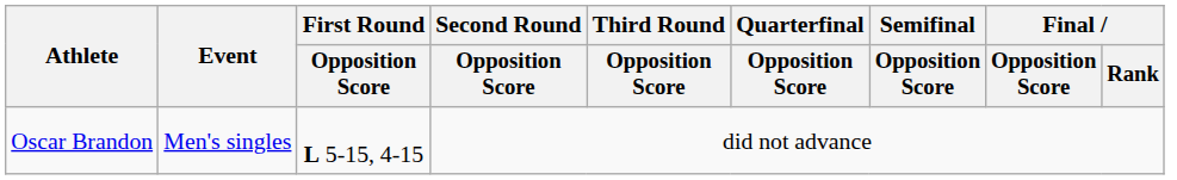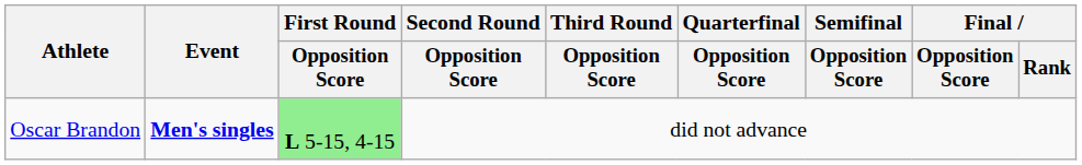Oscar Brandon | Event: normal -> bold
Oscar Brandon | First Round / Opposition Score: no background -> lightgreen background
